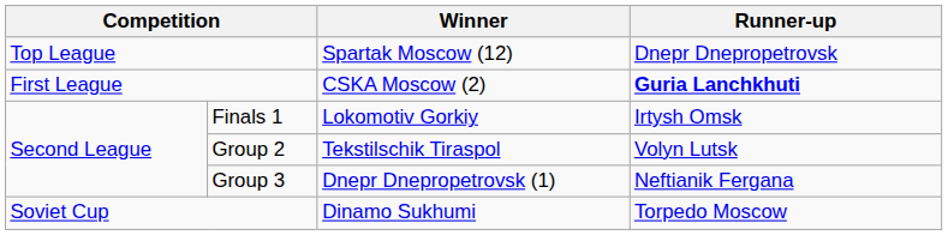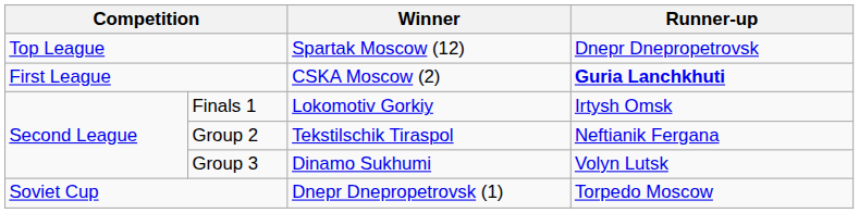Group 2 | Runner-up: Volyn Lutsk -> Neftianik Fergana
Group 3 | Winner: Dnepr Dnepropetrovsk (1) -> Dinamo Sukhumi
Group 3 | Runner-up: Neftianik Fergana -> Volyn Lutsk
Soviet Cup | Winner: Dinamo Sukhumi -> Dnepr Dnepropetrovsk (1)
